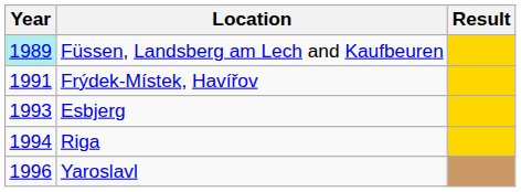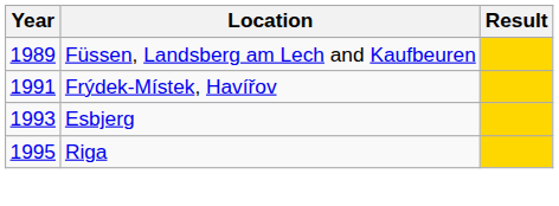Füssen, Landsberg am Lech and Kaufbeuren | Year: paleturquoise background -> no background
Riga | Year: 1994 -> 1995
- row: 1996 | Yaroslavl
